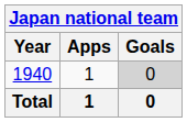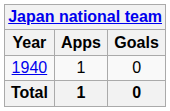1940 | Goals: lightgrey background -> no background
